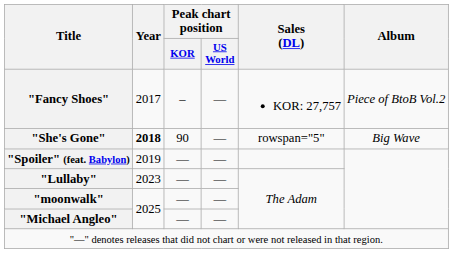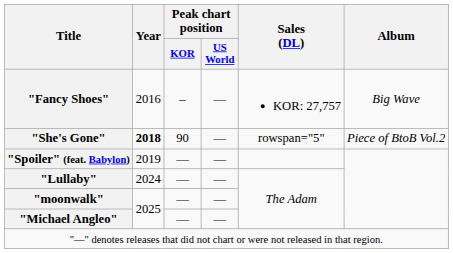"Fancy Shoes" | Year: 2017 -> 2016
"Fancy Shoes" | Album: Piece of BtoB Vol.2 -> Big Wave
"She's Gone" | Album: Big Wave -> Piece of BtoB Vol.2
"Lullaby" | Year: 2023 -> 2024
